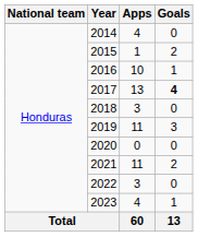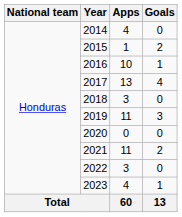2017 | Goals: bold -> normal
